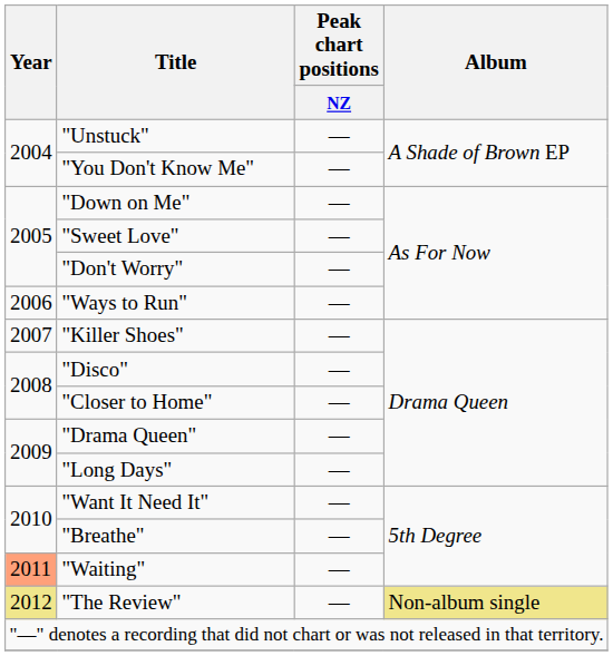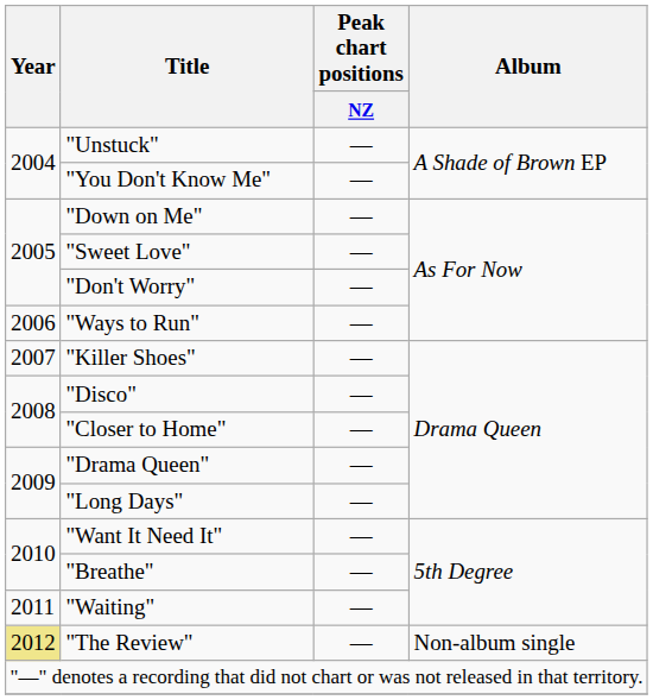"Waiting" | Year: lightsalmon background -> no background
"The Review" | Album: khaki background -> no background
